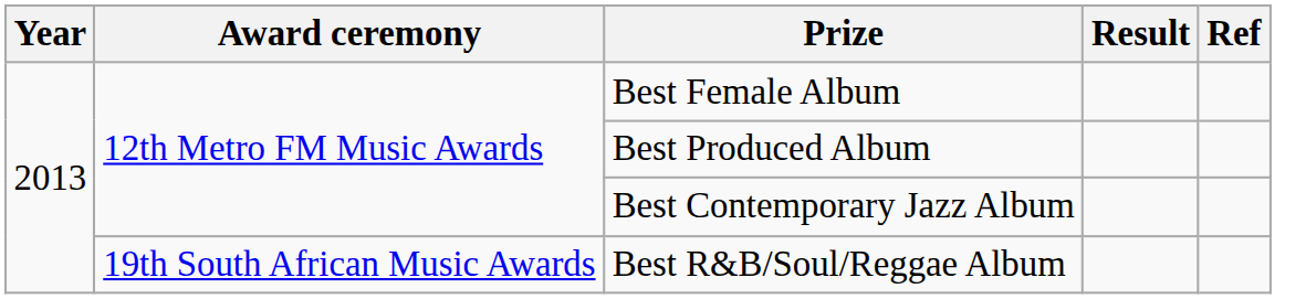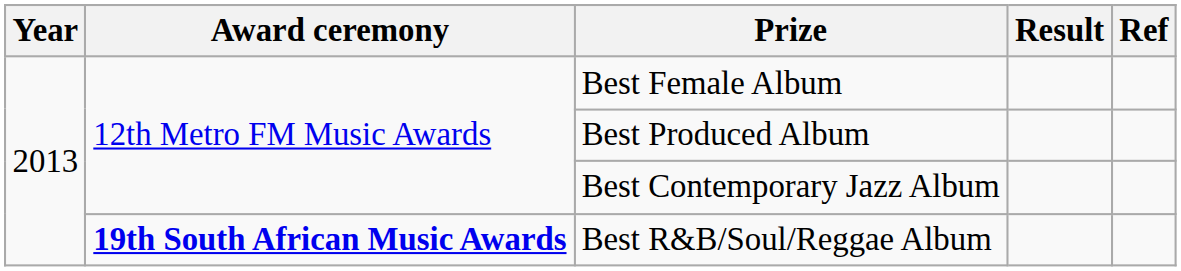Best R&B/Soul/Reggae Album | Award ceremony: normal -> bold
